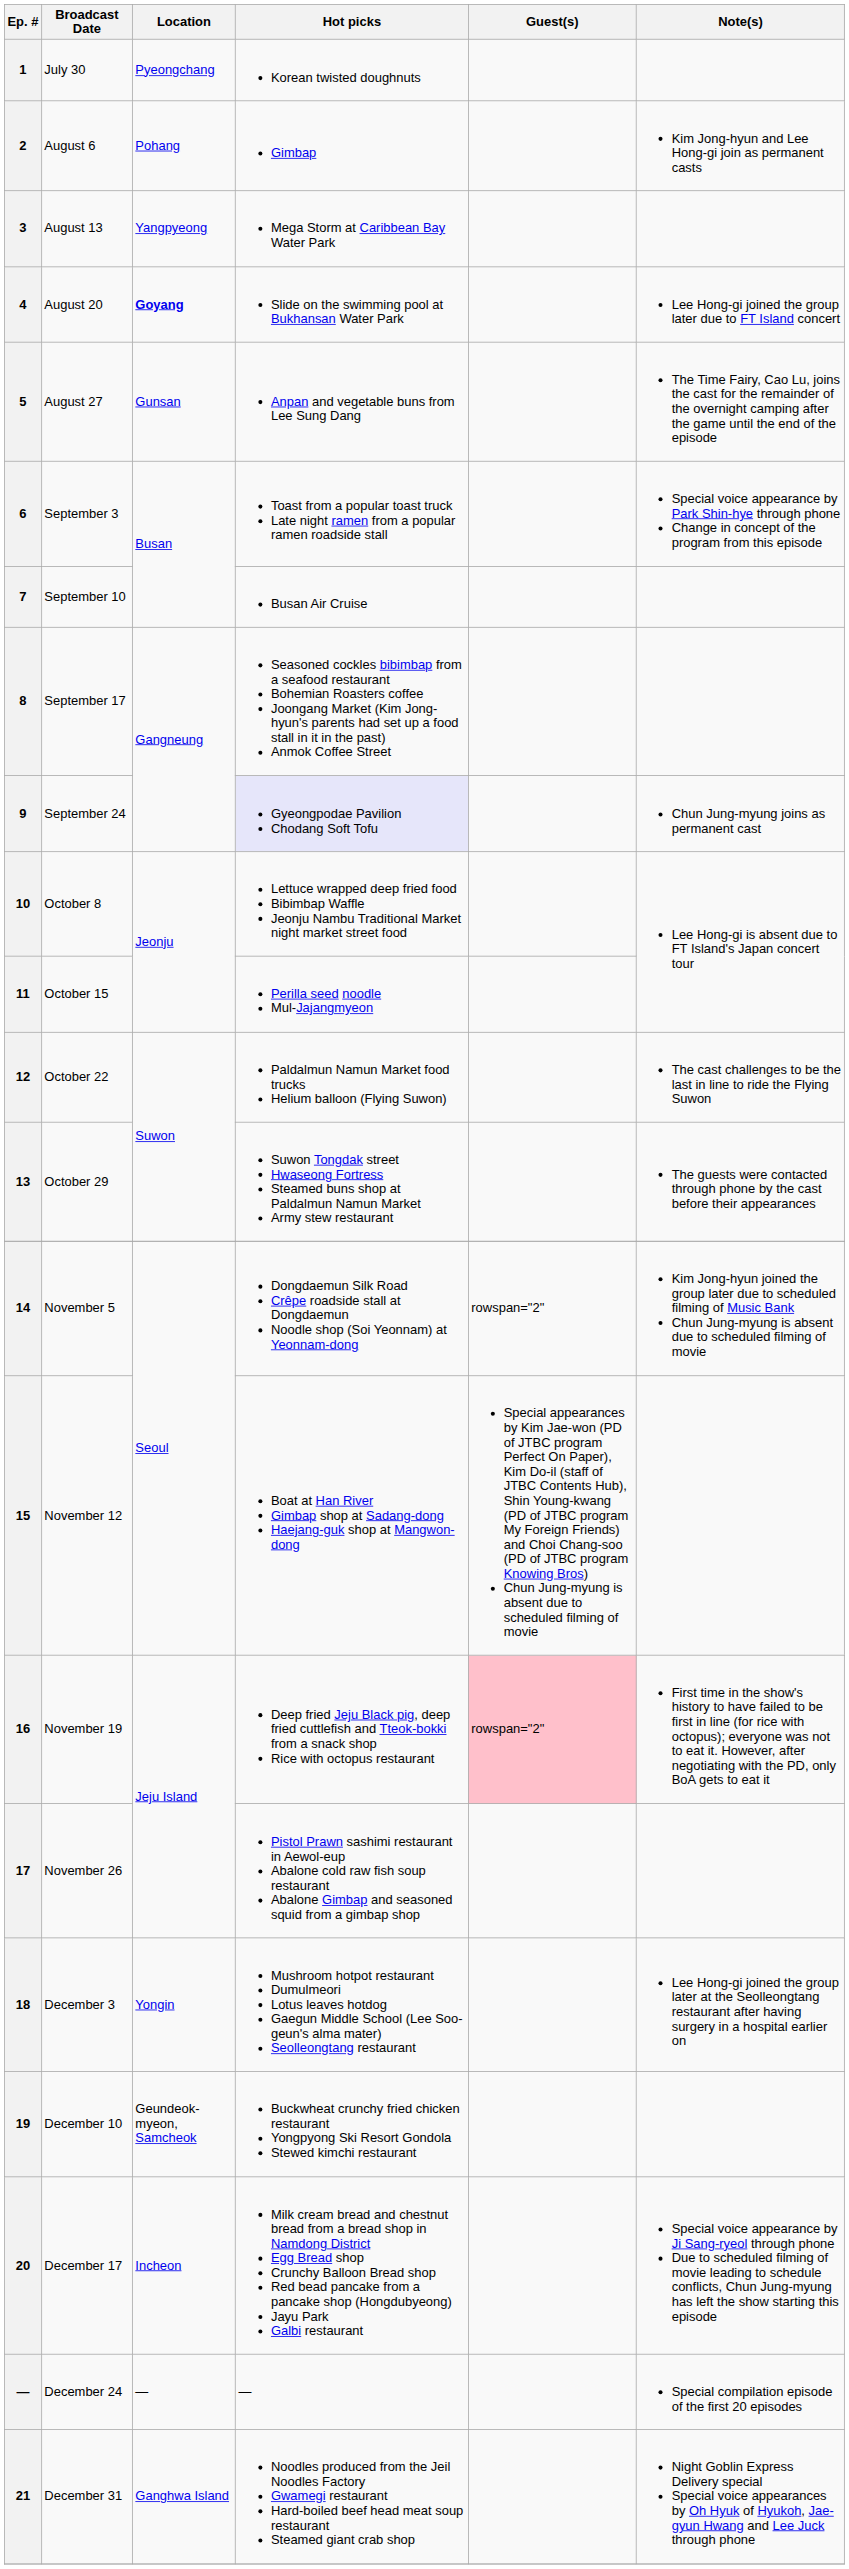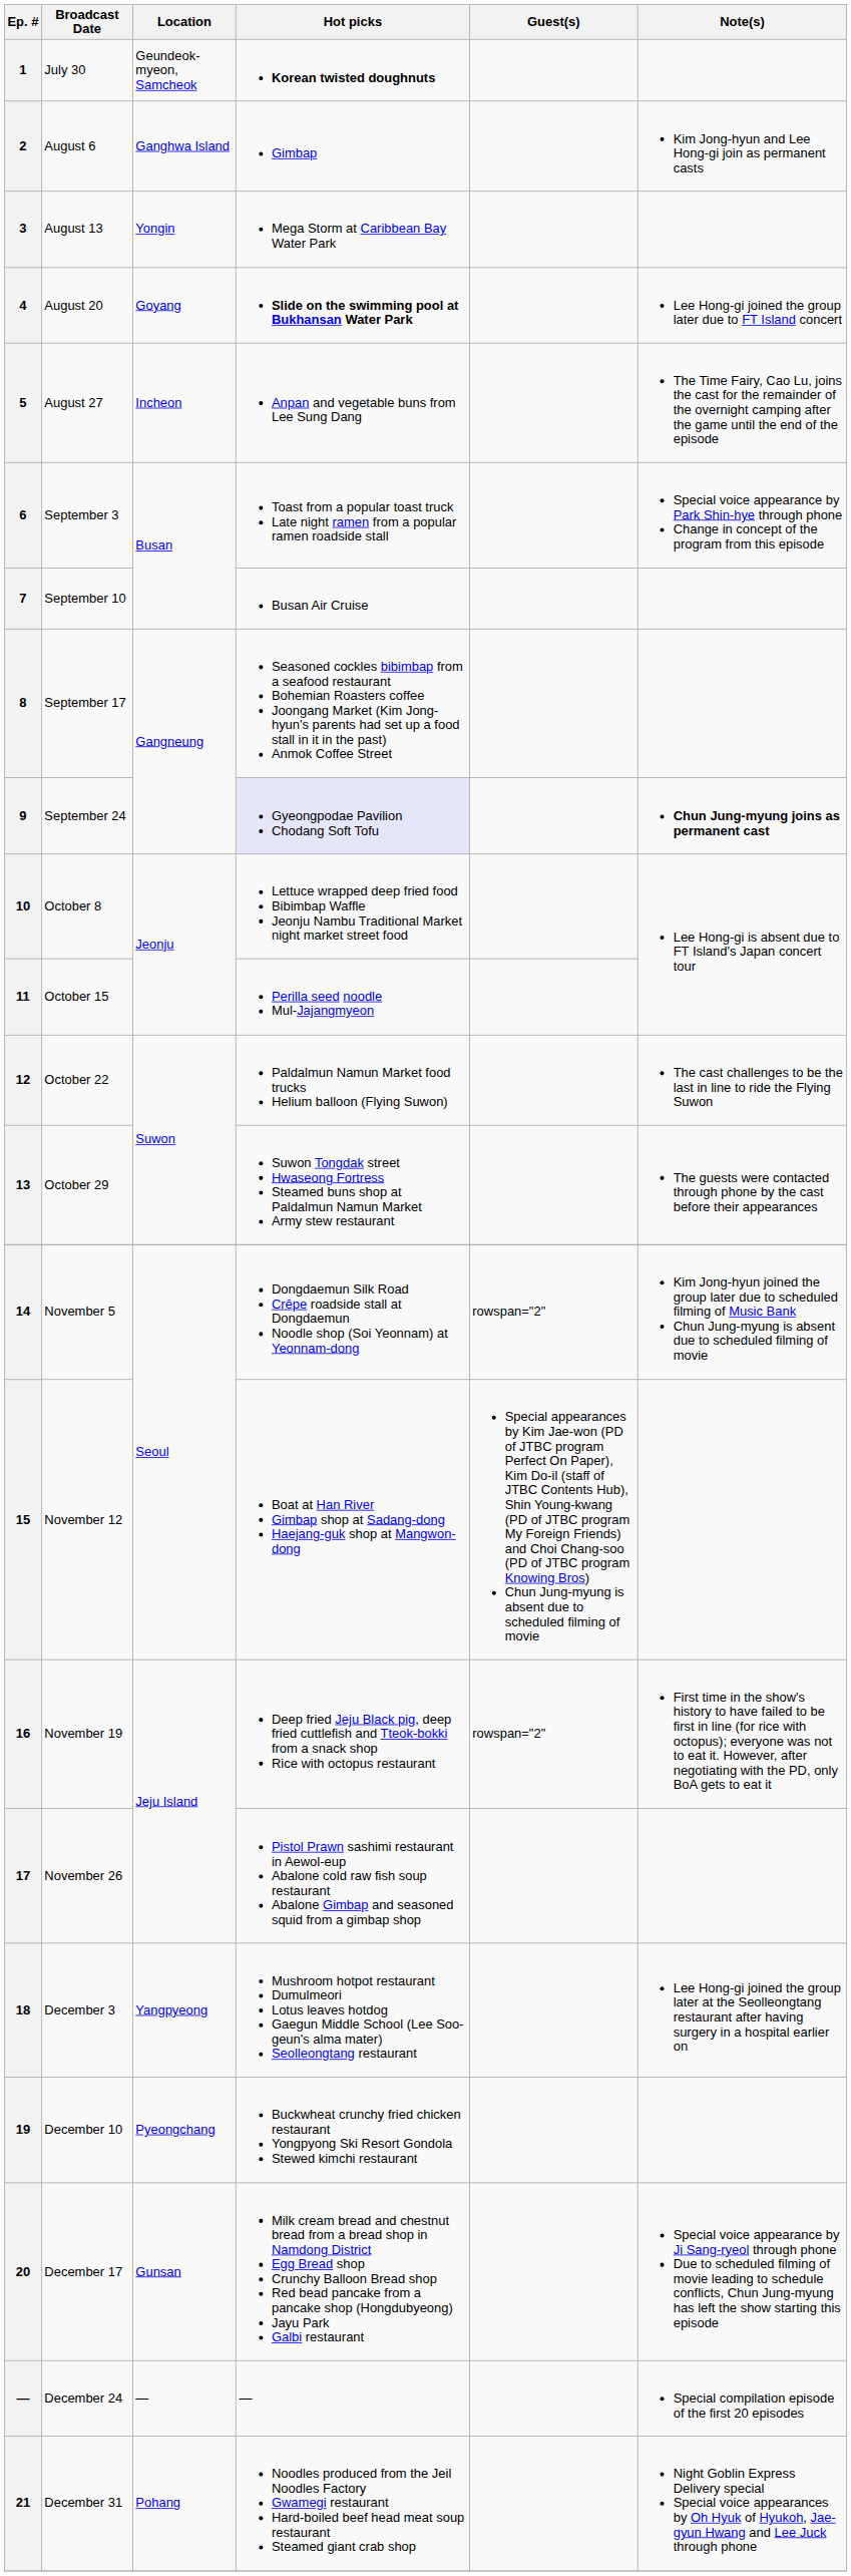July 30 | Location: Pyeongchang -> Geundeok-myeon, Samcheok
July 30 | Hot picks: normal -> bold
August 6 | Location: Pohang -> Ganghwa Island
August 13 | Location: Yangpyeong -> Yongin
August 20 | Location: bold -> normal
August 20 | Hot picks: normal -> bold
August 27 | Location: Gunsan -> Incheon
September 24 | Note(s): normal -> bold
November 19 | Guest(s): pink background -> no background
December 3 | Location: Yongin -> Yangpyeong
December 10 | Location: Geundeok-myeon, Samcheok -> Pyeongchang
December 17 | Location: Incheon -> Gunsan
December 31 | Location: Ganghwa Island -> Pohang
